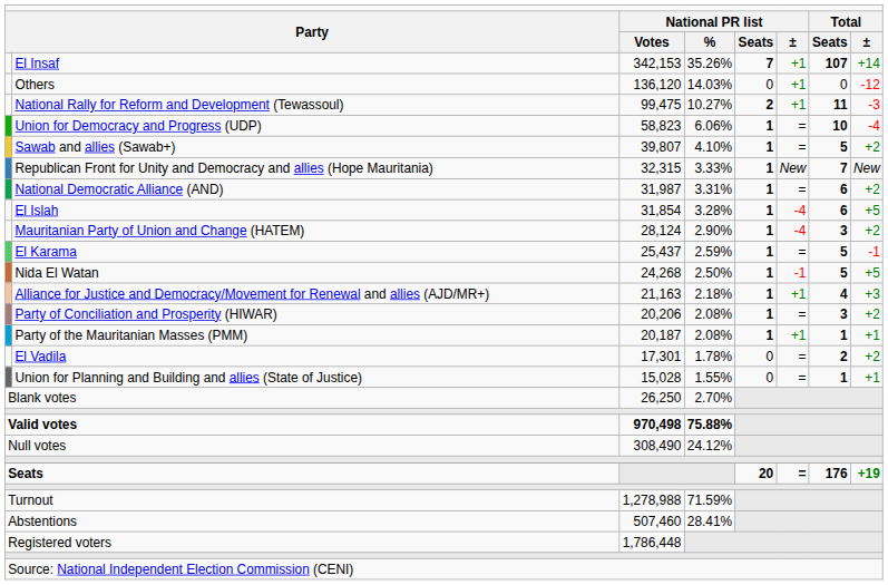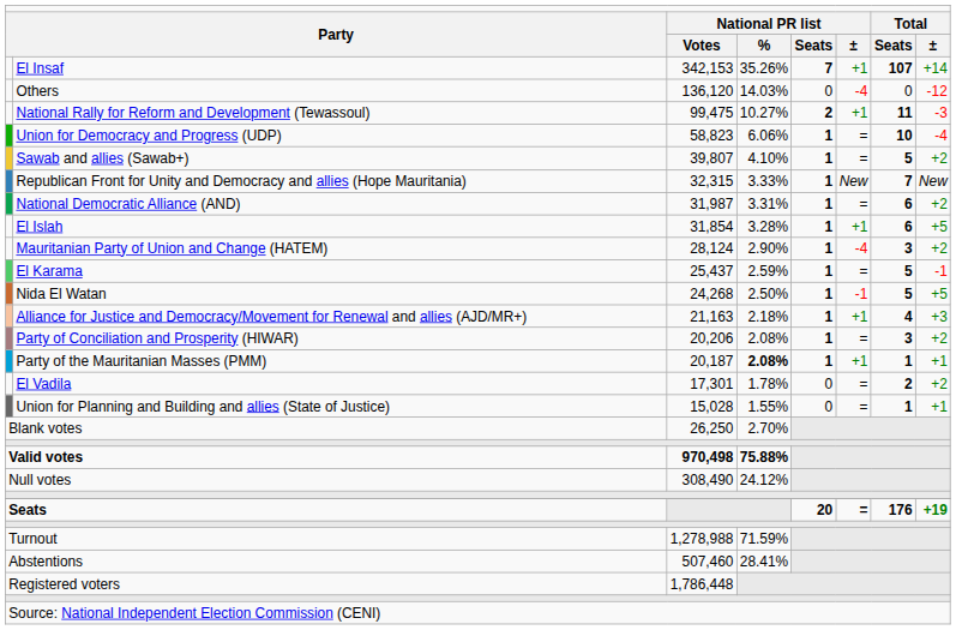Others | column 6: +1 -> -4
El Islah | column 6: -4 -> +1
Party of the Mauritanian Masses (PMM) | column 4: normal -> bold
